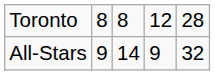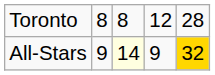row 2 | column 3: no background -> lightyellow background
row 2 | column 5: no background -> gold background
